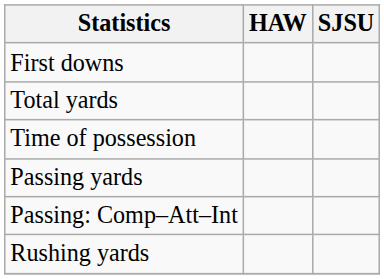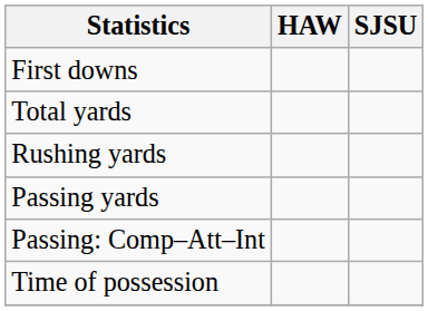rows swapped: Rushing yards <-> Time of possession
